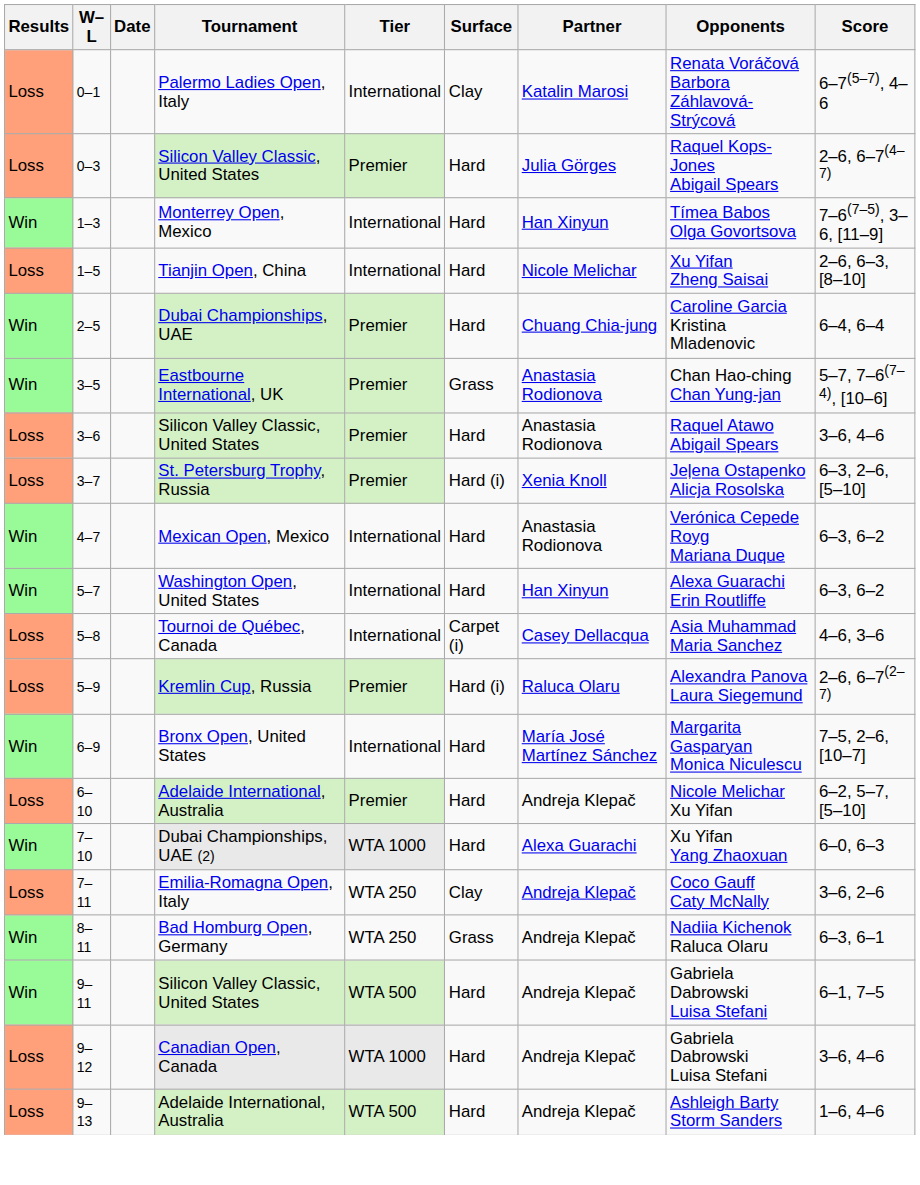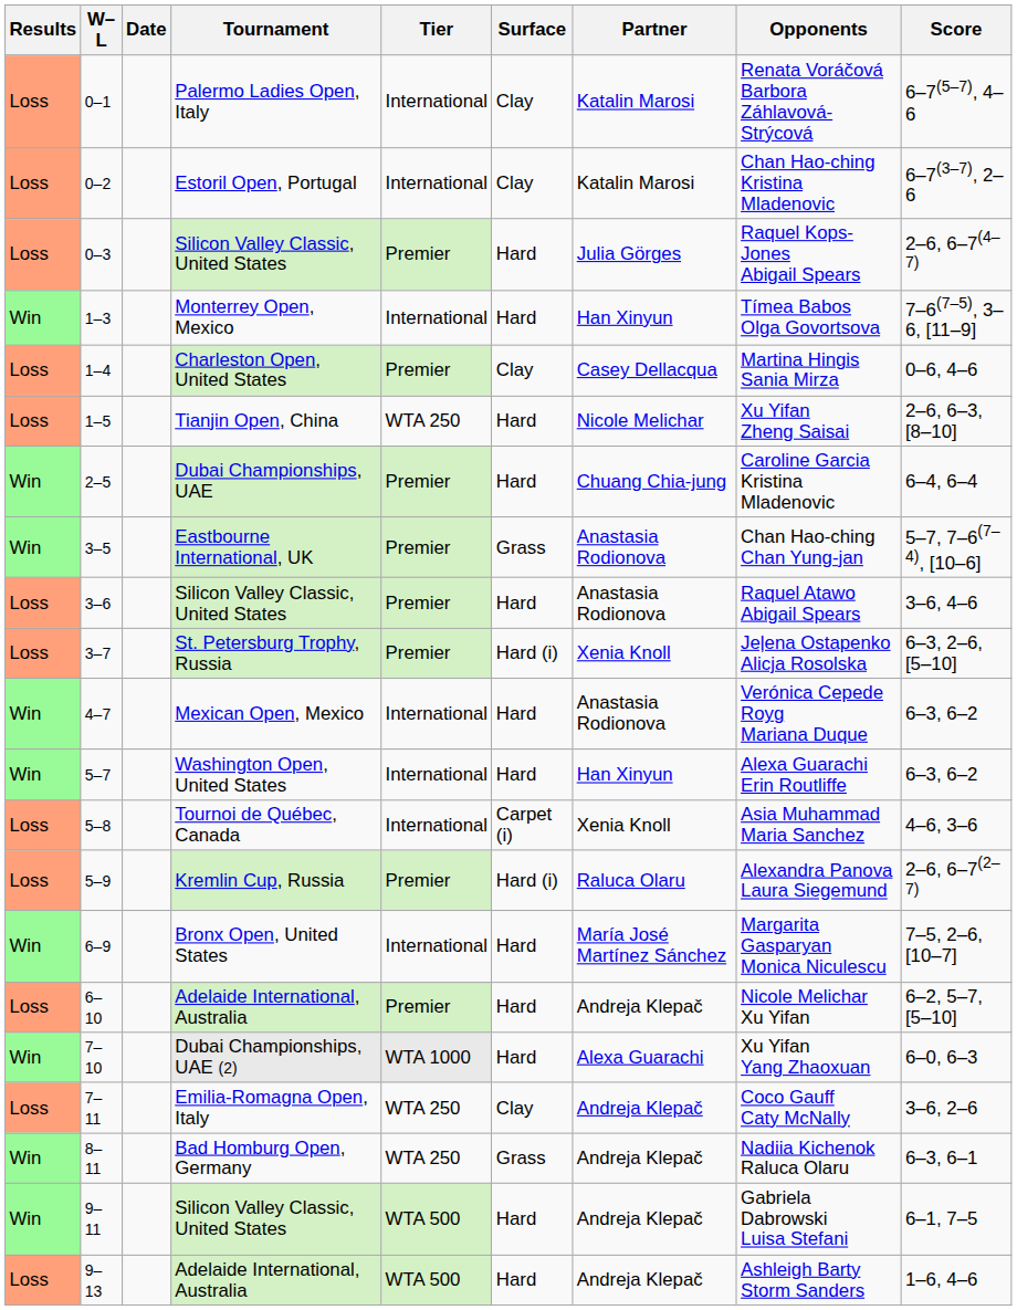+ row: Loss | 0–2 | Estoril Open, Portugal | International | Clay | Katalin Marosi | Chan Hao-ching Kristina Mladenovic | 6–7(3–7), 2–6
+ row: Loss | 1–4 | Charleston Open, United States | Premier | Clay | Casey Dellacqua | Martina Hingis Sania Mirza | 0–6, 4–6
1–5 | Tier: International -> WTA 250
5–8 | Partner: Casey Dellacqua -> Xenia Knoll
- row: Loss | 9–12 | Canadian Open, Canada | WTA 1000 | Hard | Andreja Klepač | Gabriela Dabrowski Luisa Stefani | 3–6, 4–6
